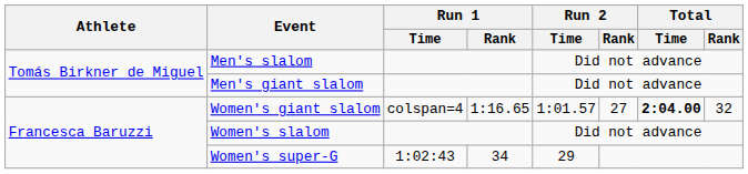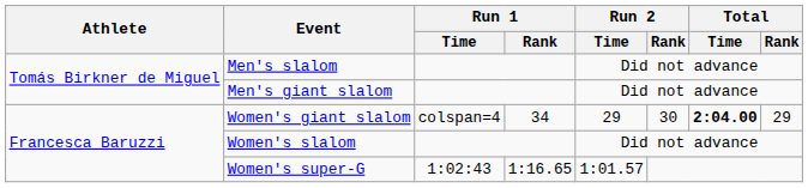Women's giant slalom | Run 1 / Rank: 1:16.65 -> 34
Women's giant slalom | Run 2 / Time: 1:01.57 -> 29
Women's giant slalom | Run 2 / Rank: 27 -> 30
Women's giant slalom | Total / Rank: 32 -> 29
Women's super-G | Run 1 / Rank: 34 -> 1:16.65
Women's super-G | Run 2 / Time: 29 -> 1:01.57
